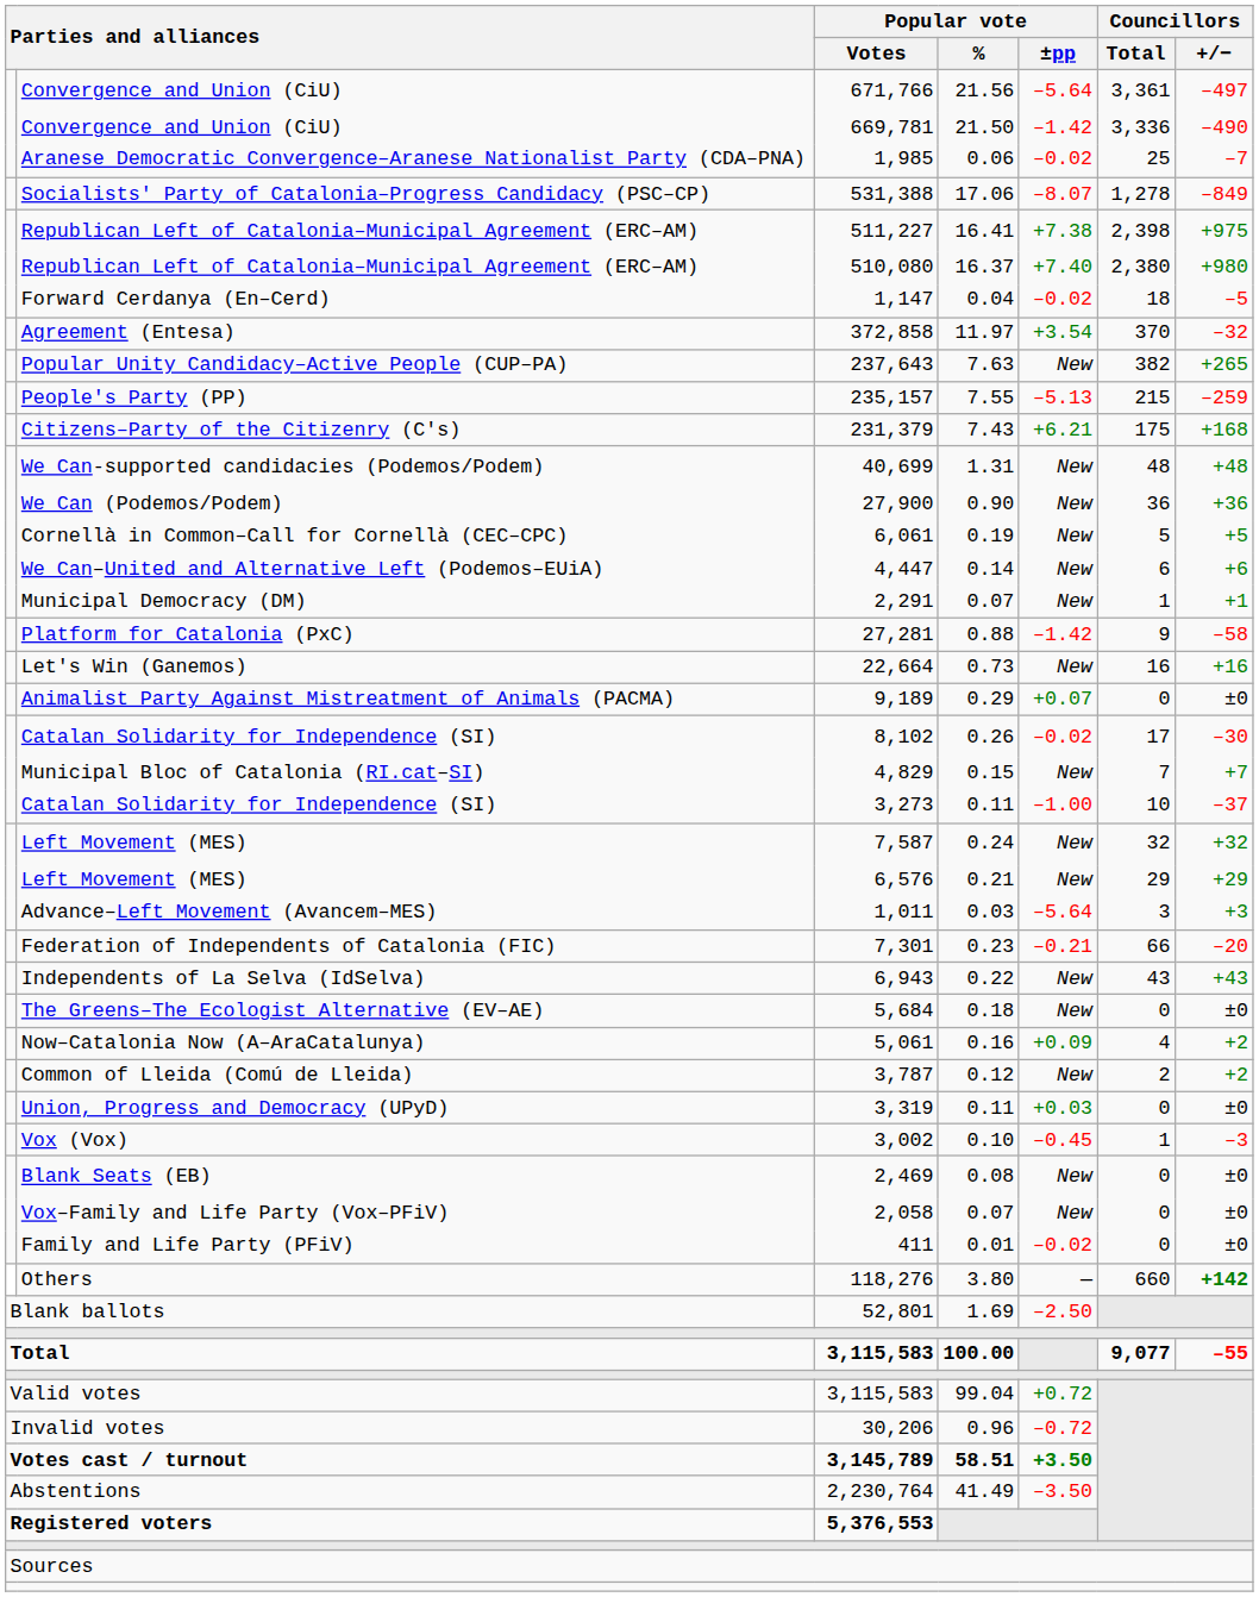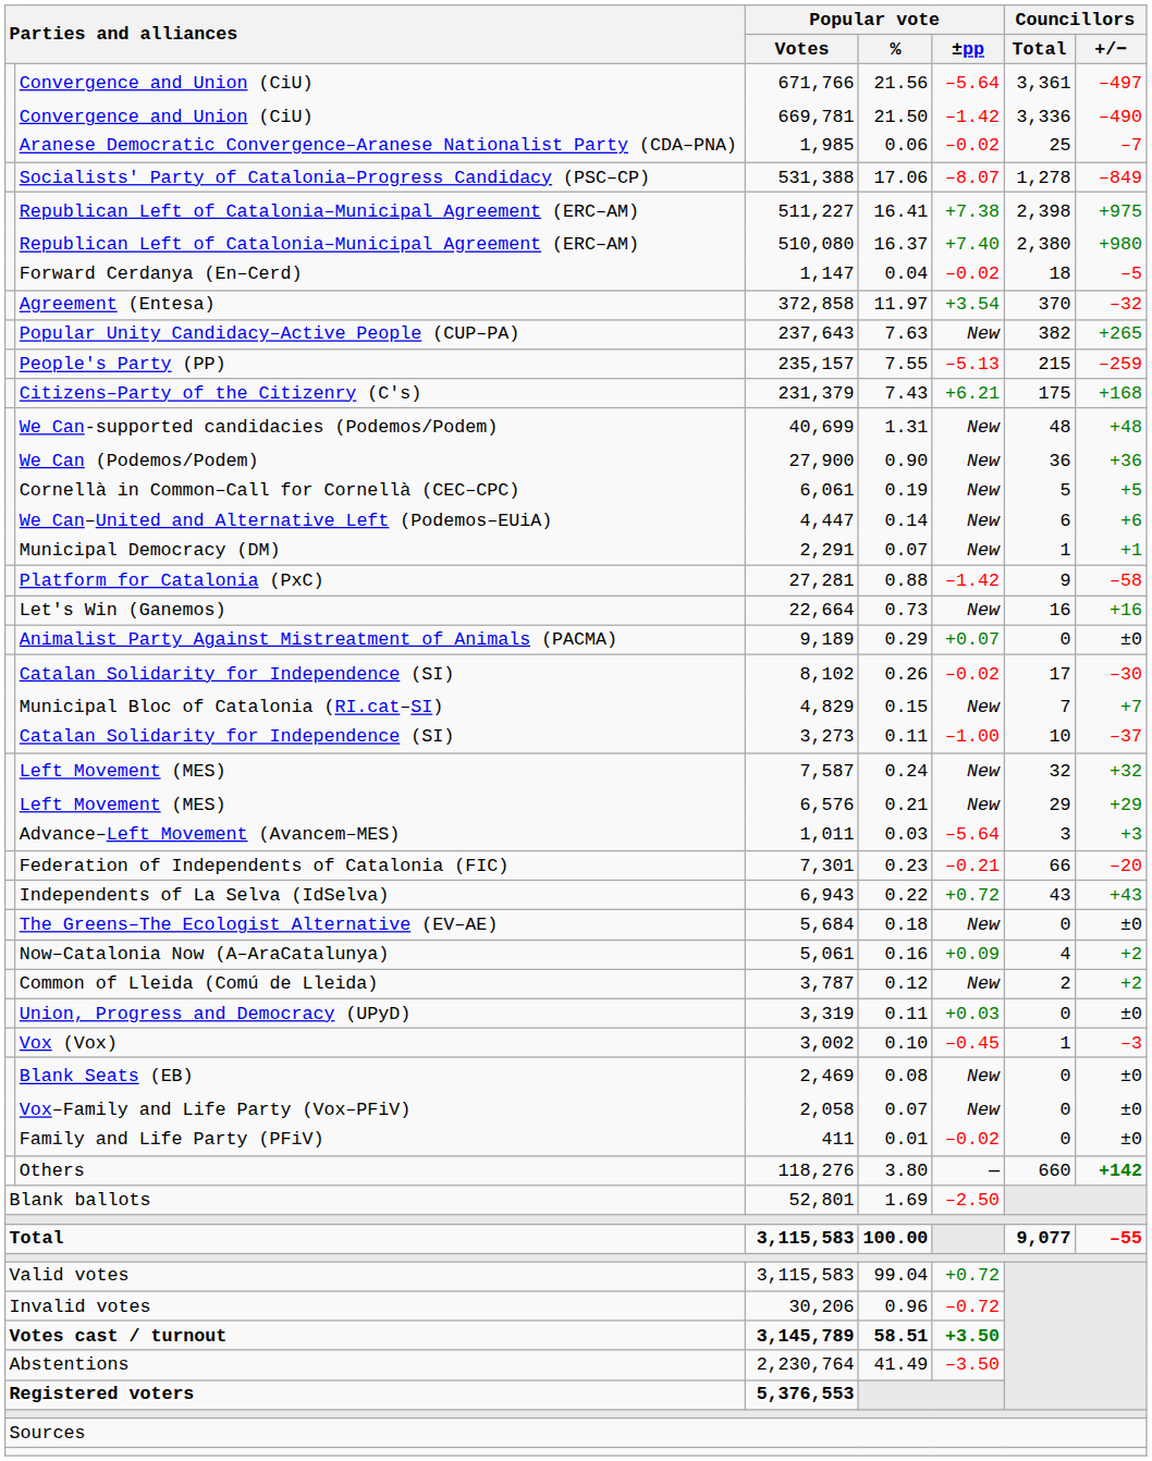6,943 | Popular vote / ±pp: New -> +0.72
